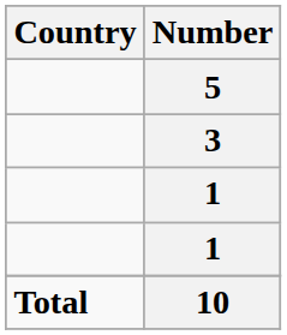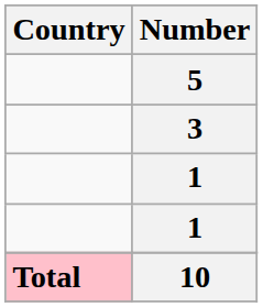row 6 | Country: no background -> pink background
